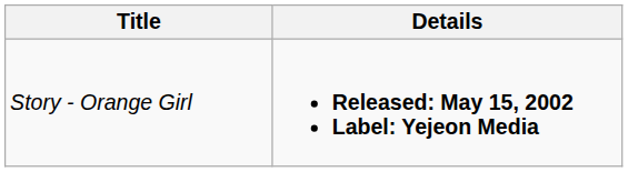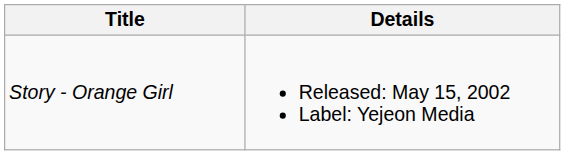Story - Orange Girl | Details: bold -> normal
